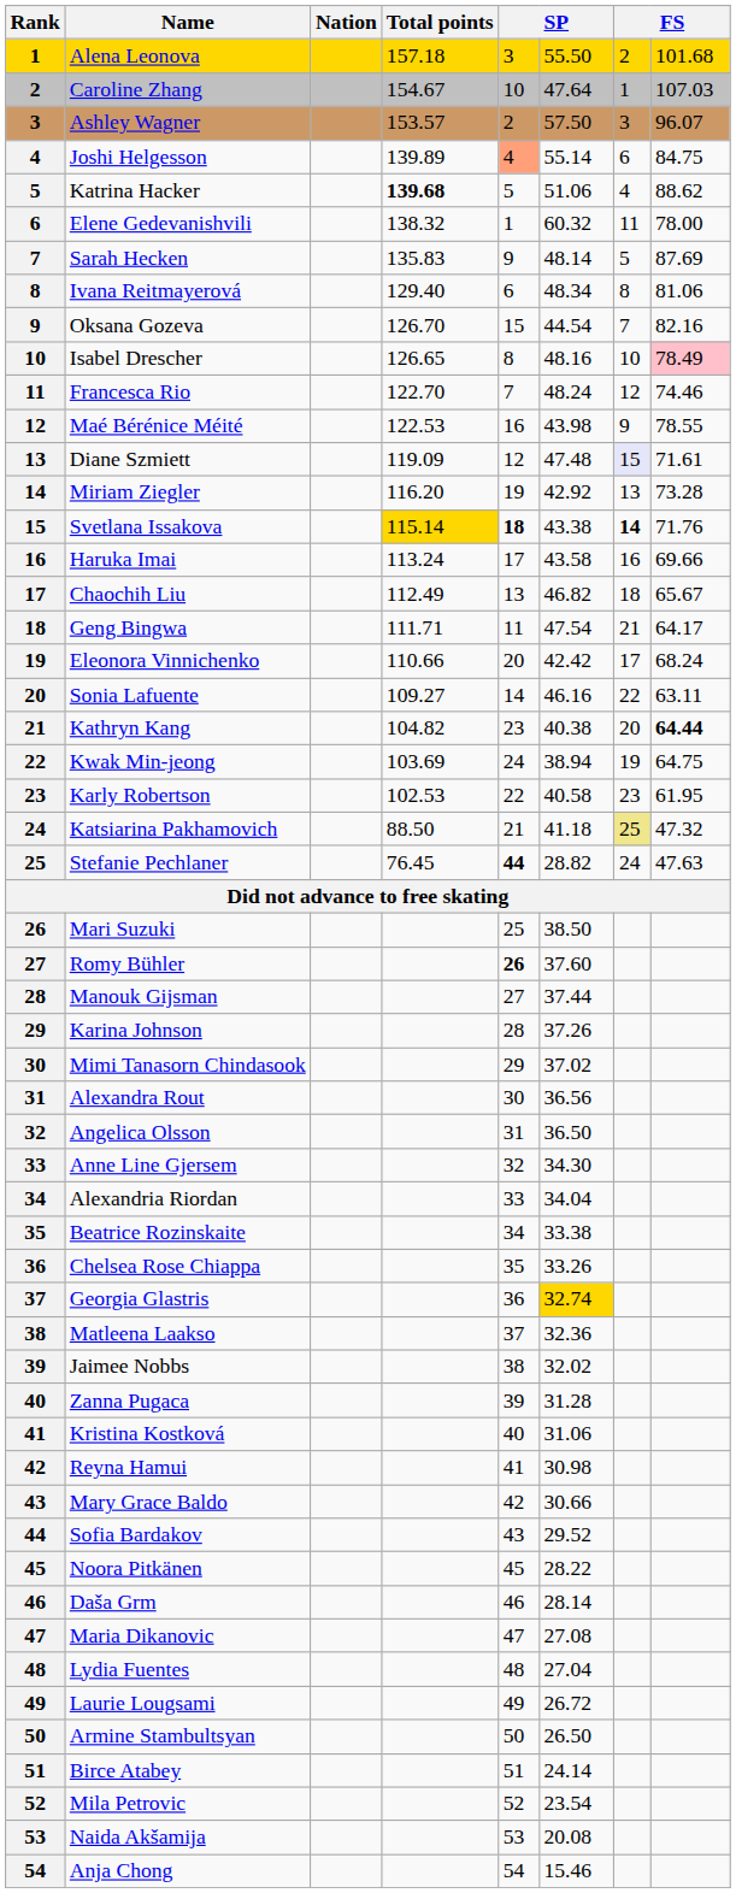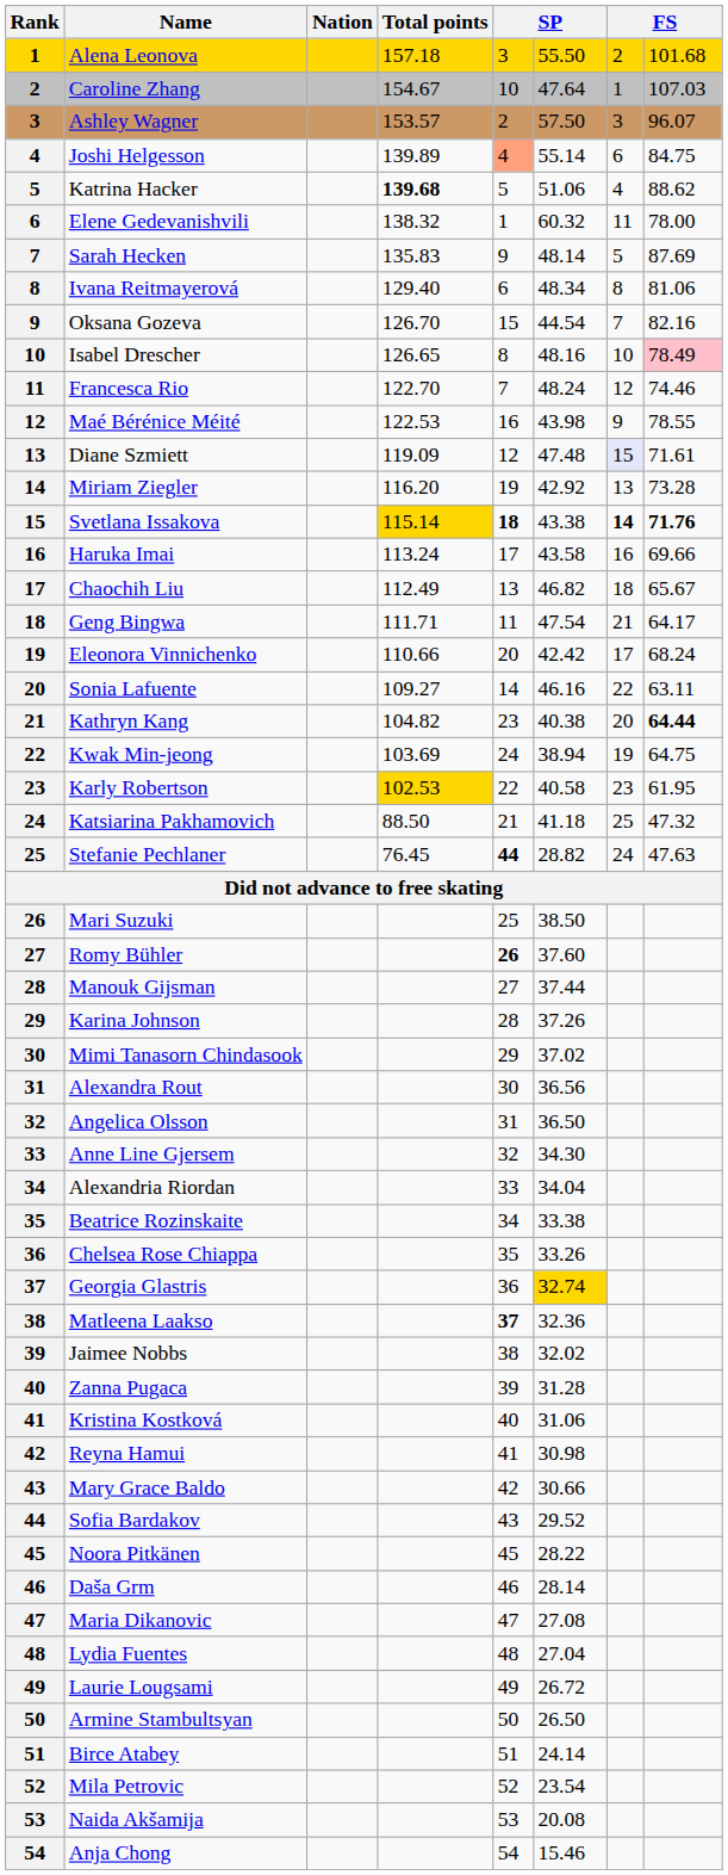Svetlana Issakova | column 8: normal -> bold
Karly Robertson | Total points: no background -> gold background
Katsiarina Pakhamovich | column 7: khaki background -> no background
Matleena Laakso | column 5: normal -> bold
